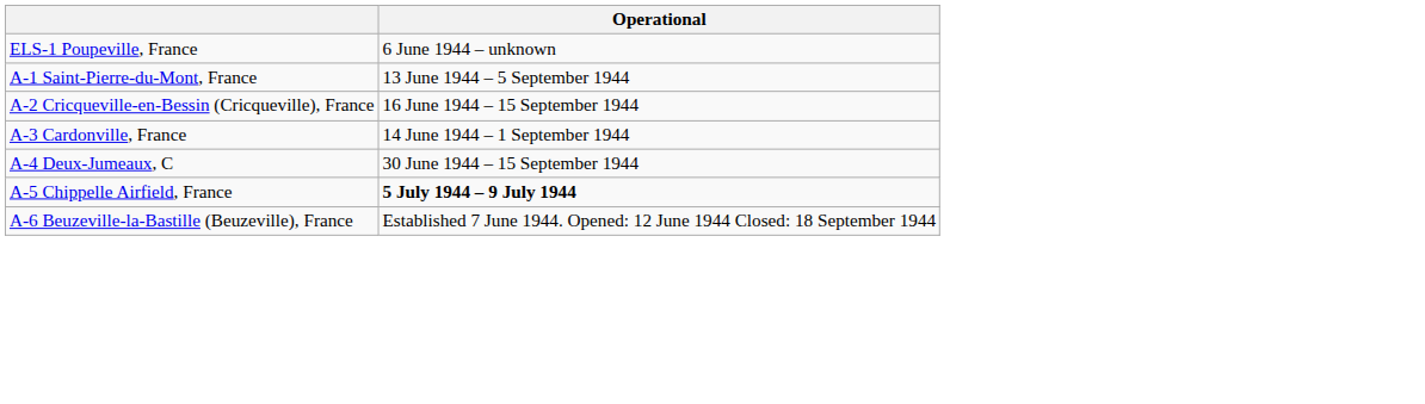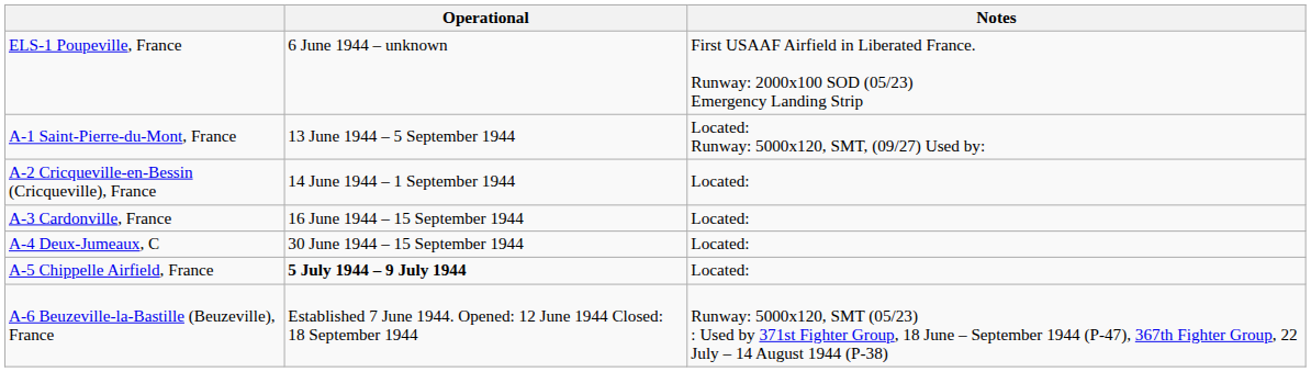+ column: Notes | First USAAF Airfield in Liberated France. Runway: 2000x100 SOD (05/23) Emergency Landing Strip | Located: Runway: 5000x120, SMT, (09/27) Used by: | Located: | Located: | Located: | Located: | Runway: 5000x120, SMT (05/23) : Used by 371st Fighter Group, 18 June – September 1944 (P-47), 367th Fighter Group, 22 July – 14 August 1944 (P-38)
A-2 Cricqueville-en-Bessin (Cricqueville), France | Operational: 16 June 1944 – 15 September 1944 -> 14 June 1944 – 1 September 1944
A-3 Cardonville, France | Operational: 14 June 1944 – 1 September 1944 -> 16 June 1944 – 15 September 1944
